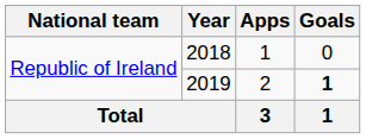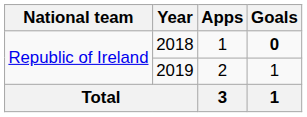2018 | Goals: normal -> bold
2019 | Goals: bold -> normal
